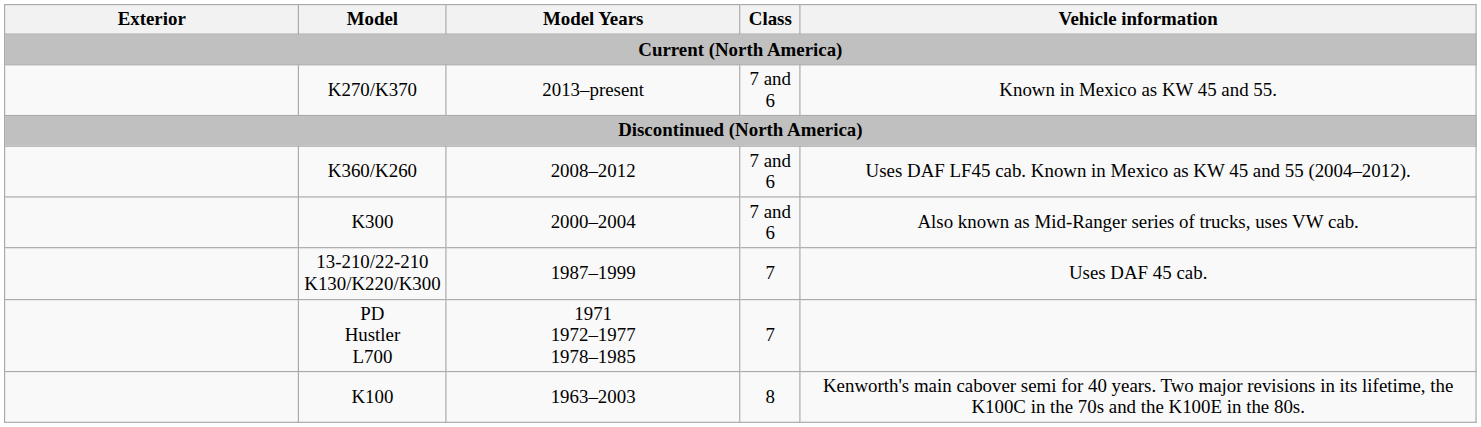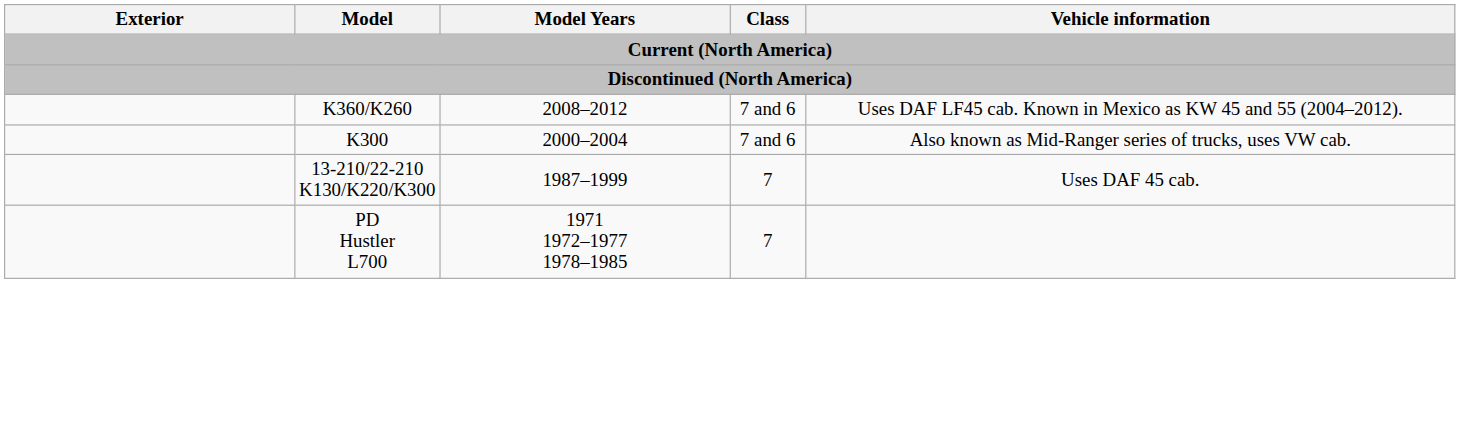- row: K270/K370 | 2013–present | 7 and 6 | Known in Mexico as KW 45 and 55.
- row: K100 | 1963–2003 | 8 | Kenworth's main cabover semi for 40 years. Two major revisions in its lifetime, the K100C in the 70s and the K100E in the 80s.
